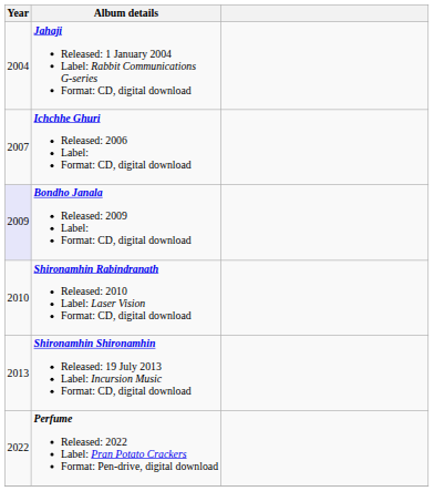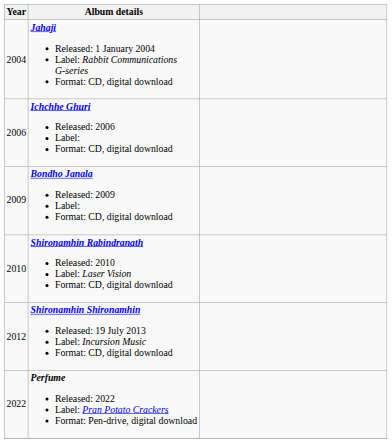row 3 | Year: 2007 -> 2006
row 4 | Year: lavender background -> no background
row 6 | Year: 2013 -> 2012
